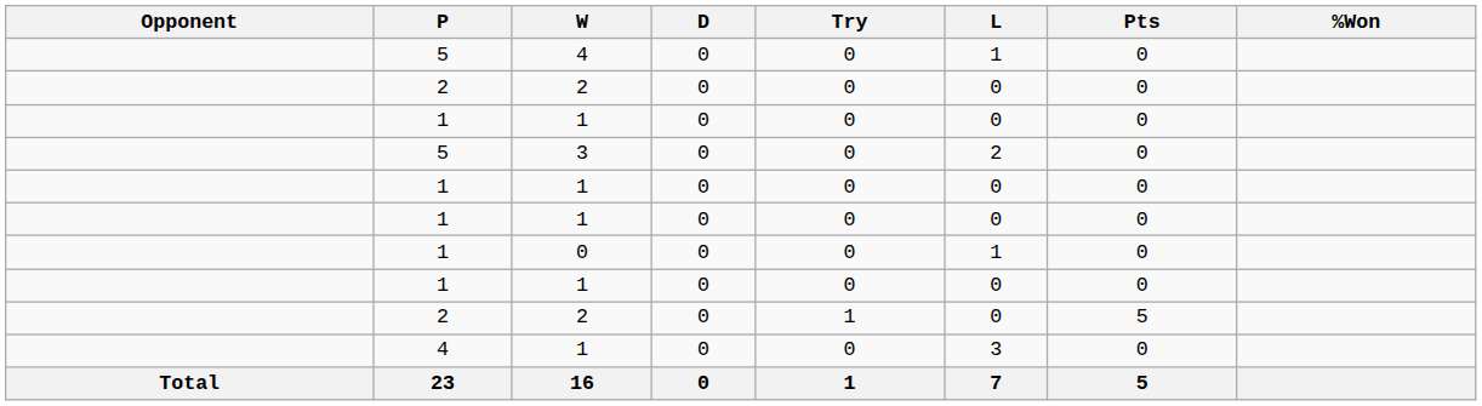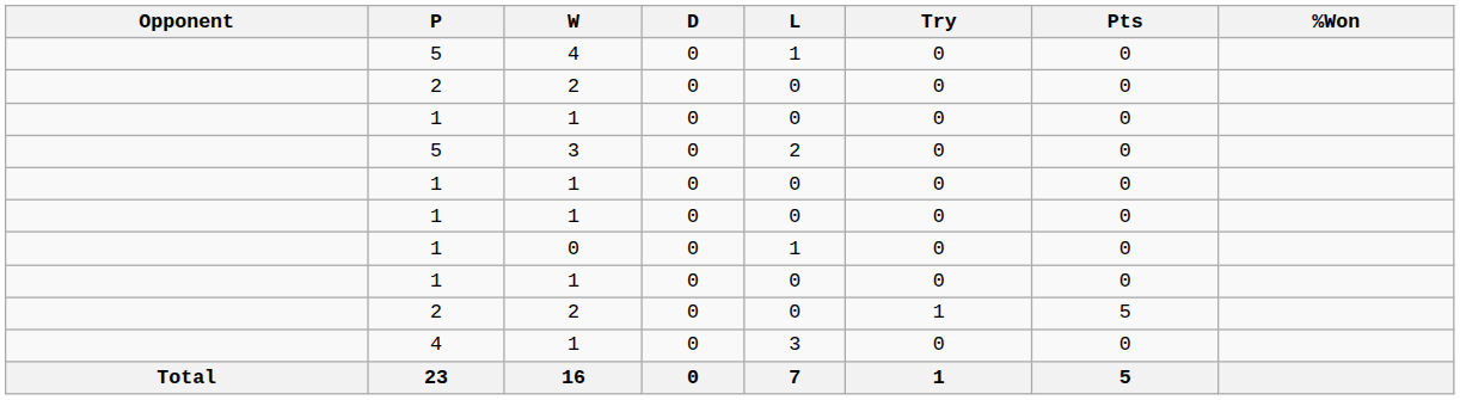columns swapped: L <-> Try
